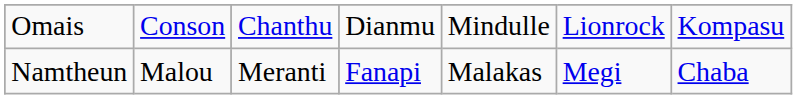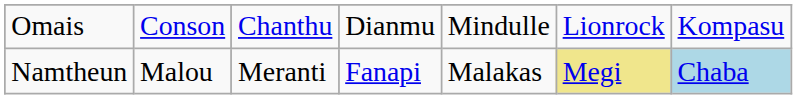Namtheun | column 6: no background -> khaki background
Namtheun | column 7: no background -> lightblue background
